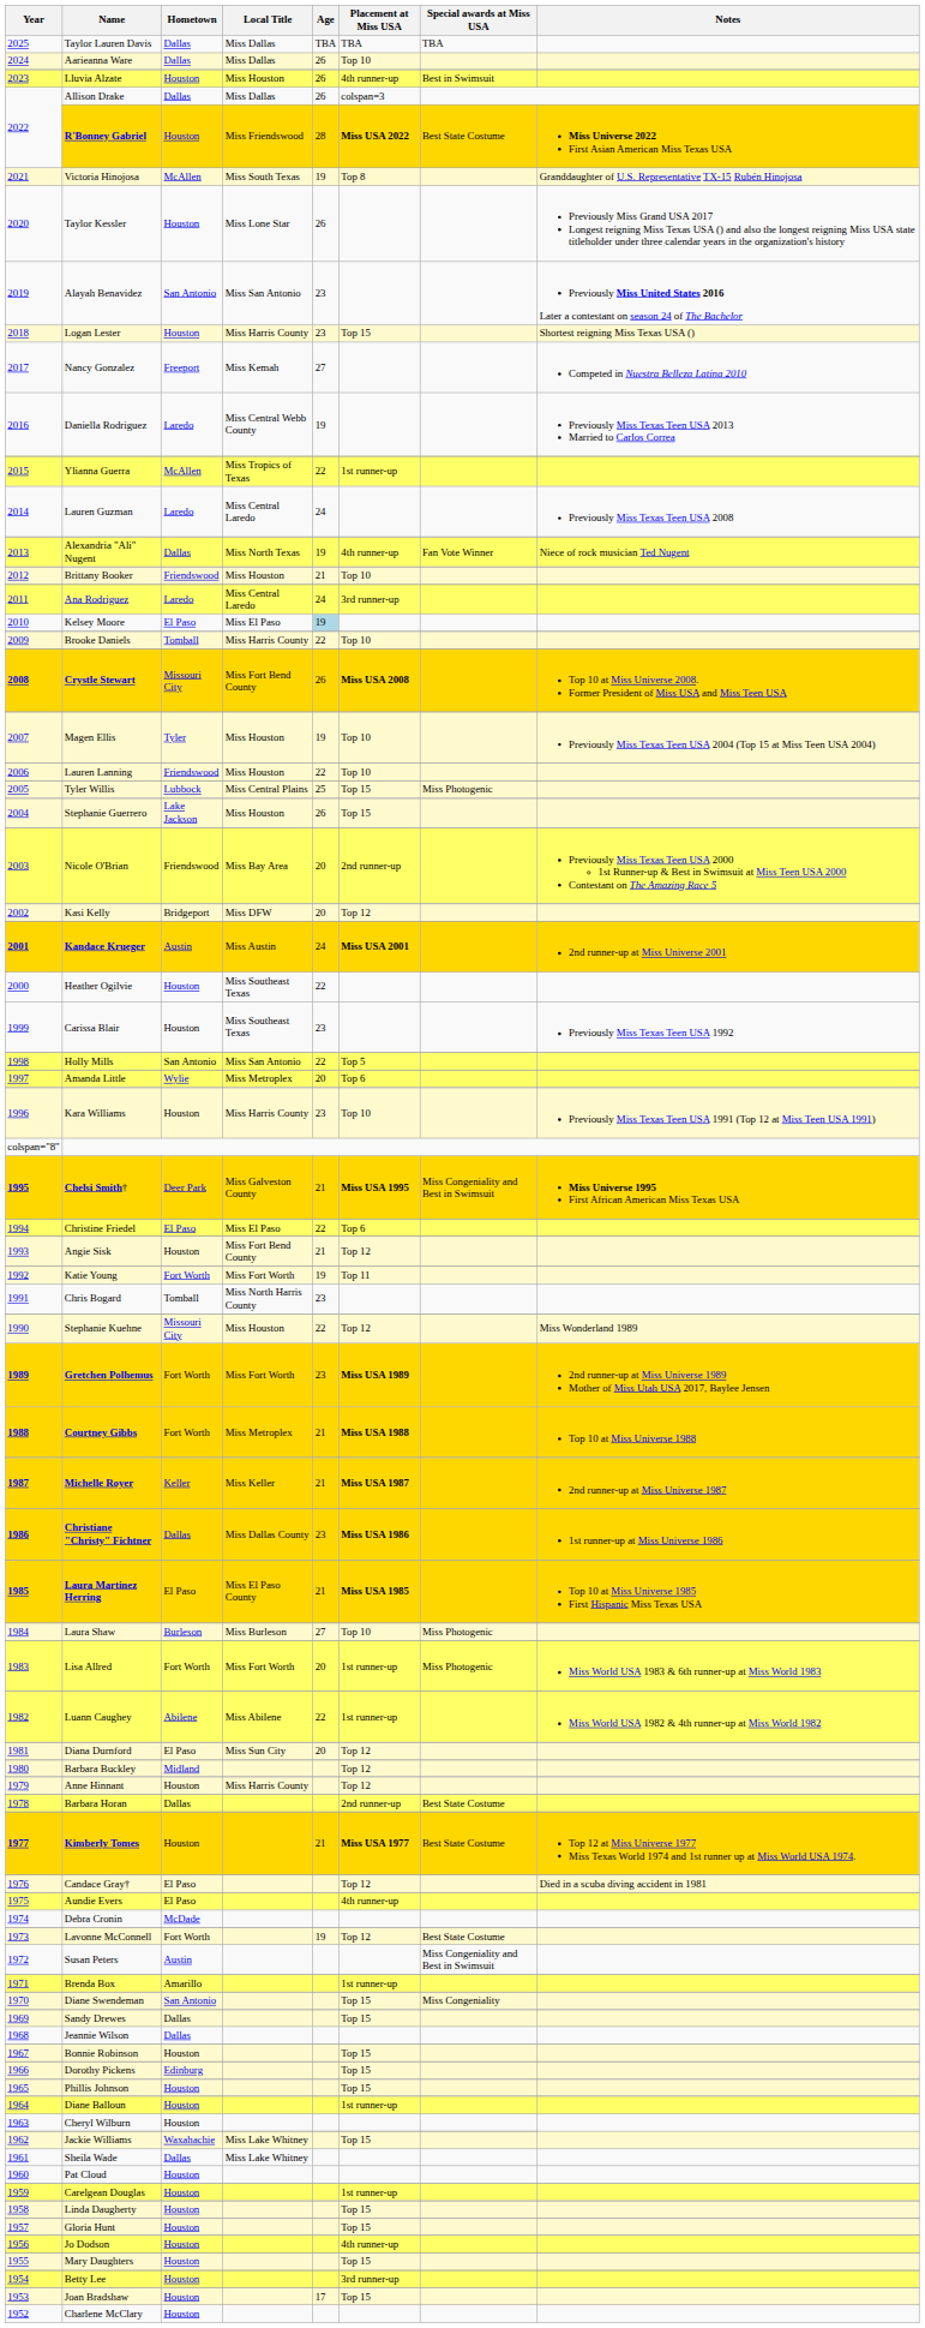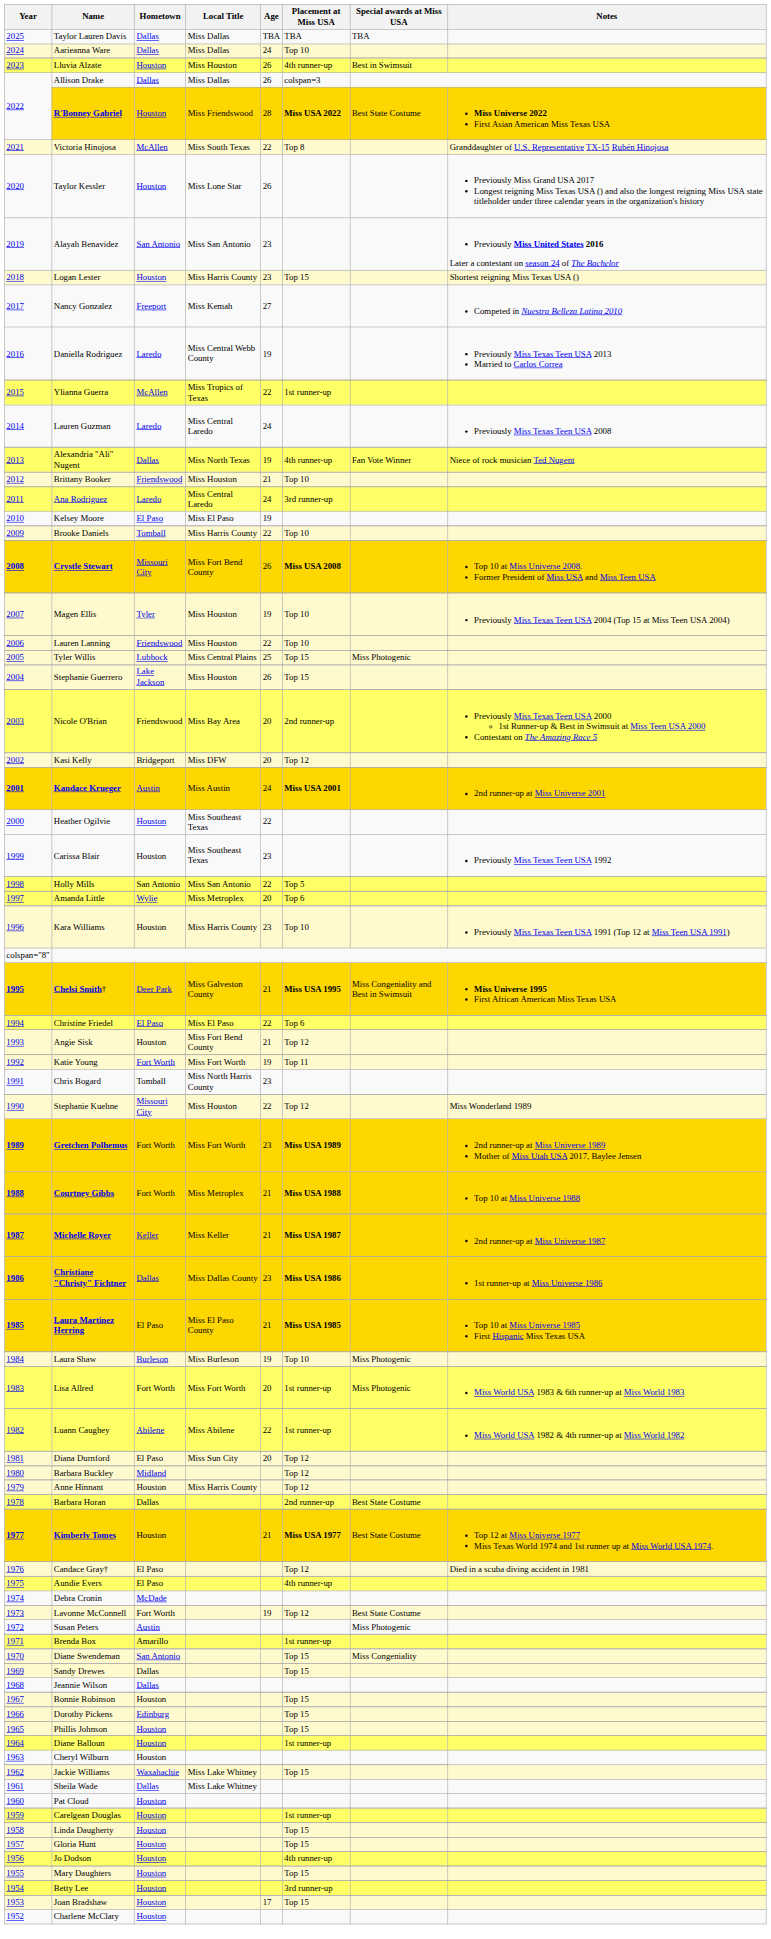Aarieanna Ware | Age: 26 -> 24
Victoria Hinojosa | Age: 19 -> 22
Kelsey Moore | Age: lightblue background -> no background
Laura Shaw | Age: 27 -> 19
Susan Peters | Special awards at Miss USA: Miss Congeniality and Best in Swimsuit -> Miss Photogenic
